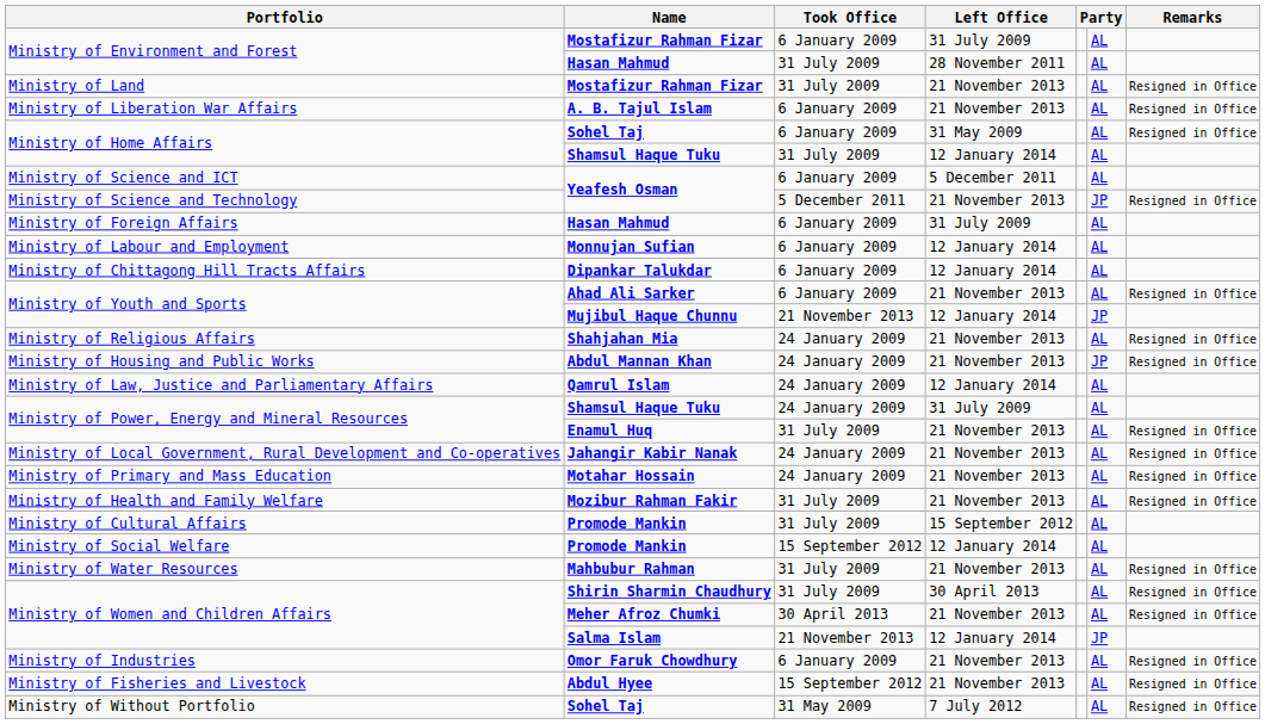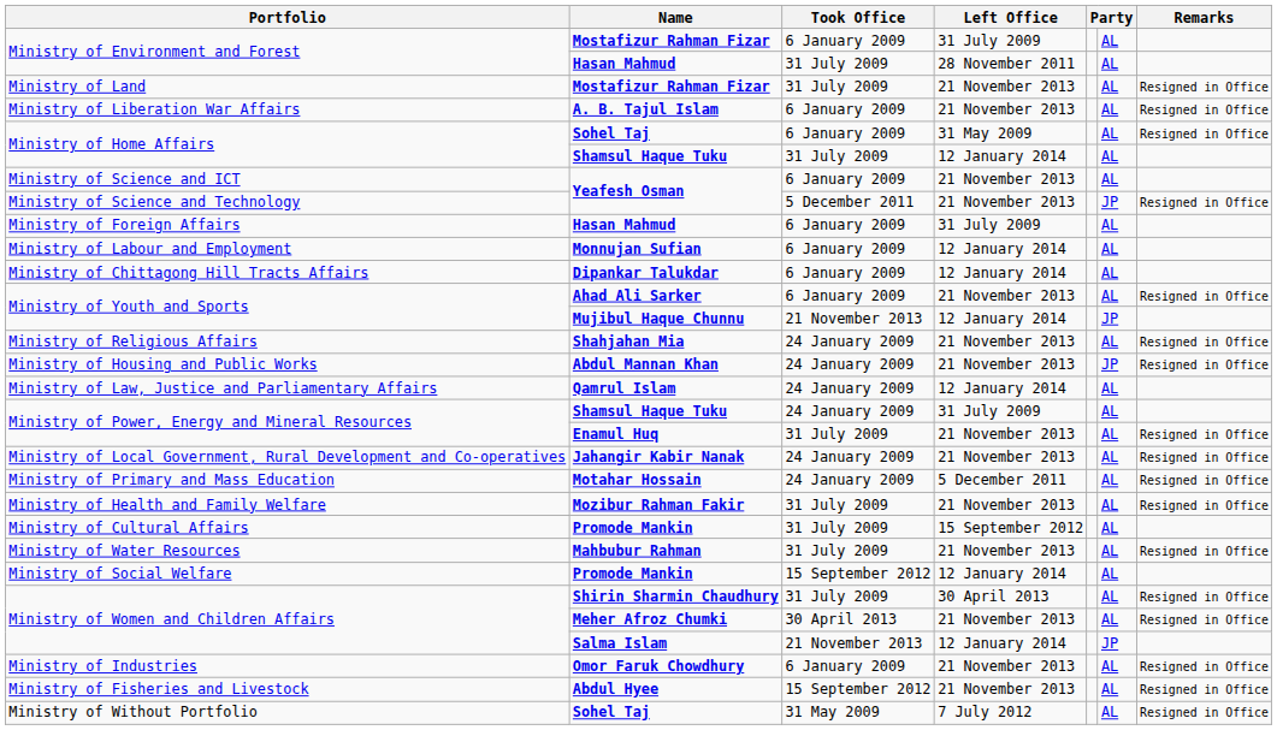Ministry of Science and ICT | Left Office: 5 December 2011 -> 21 November 2013
Ministry of Primary and Mass Education | Left Office: 21 November 2013 -> 5 December 2011
rows swapped: Ministry of Social Welfare <-> Ministry of Water Resources
